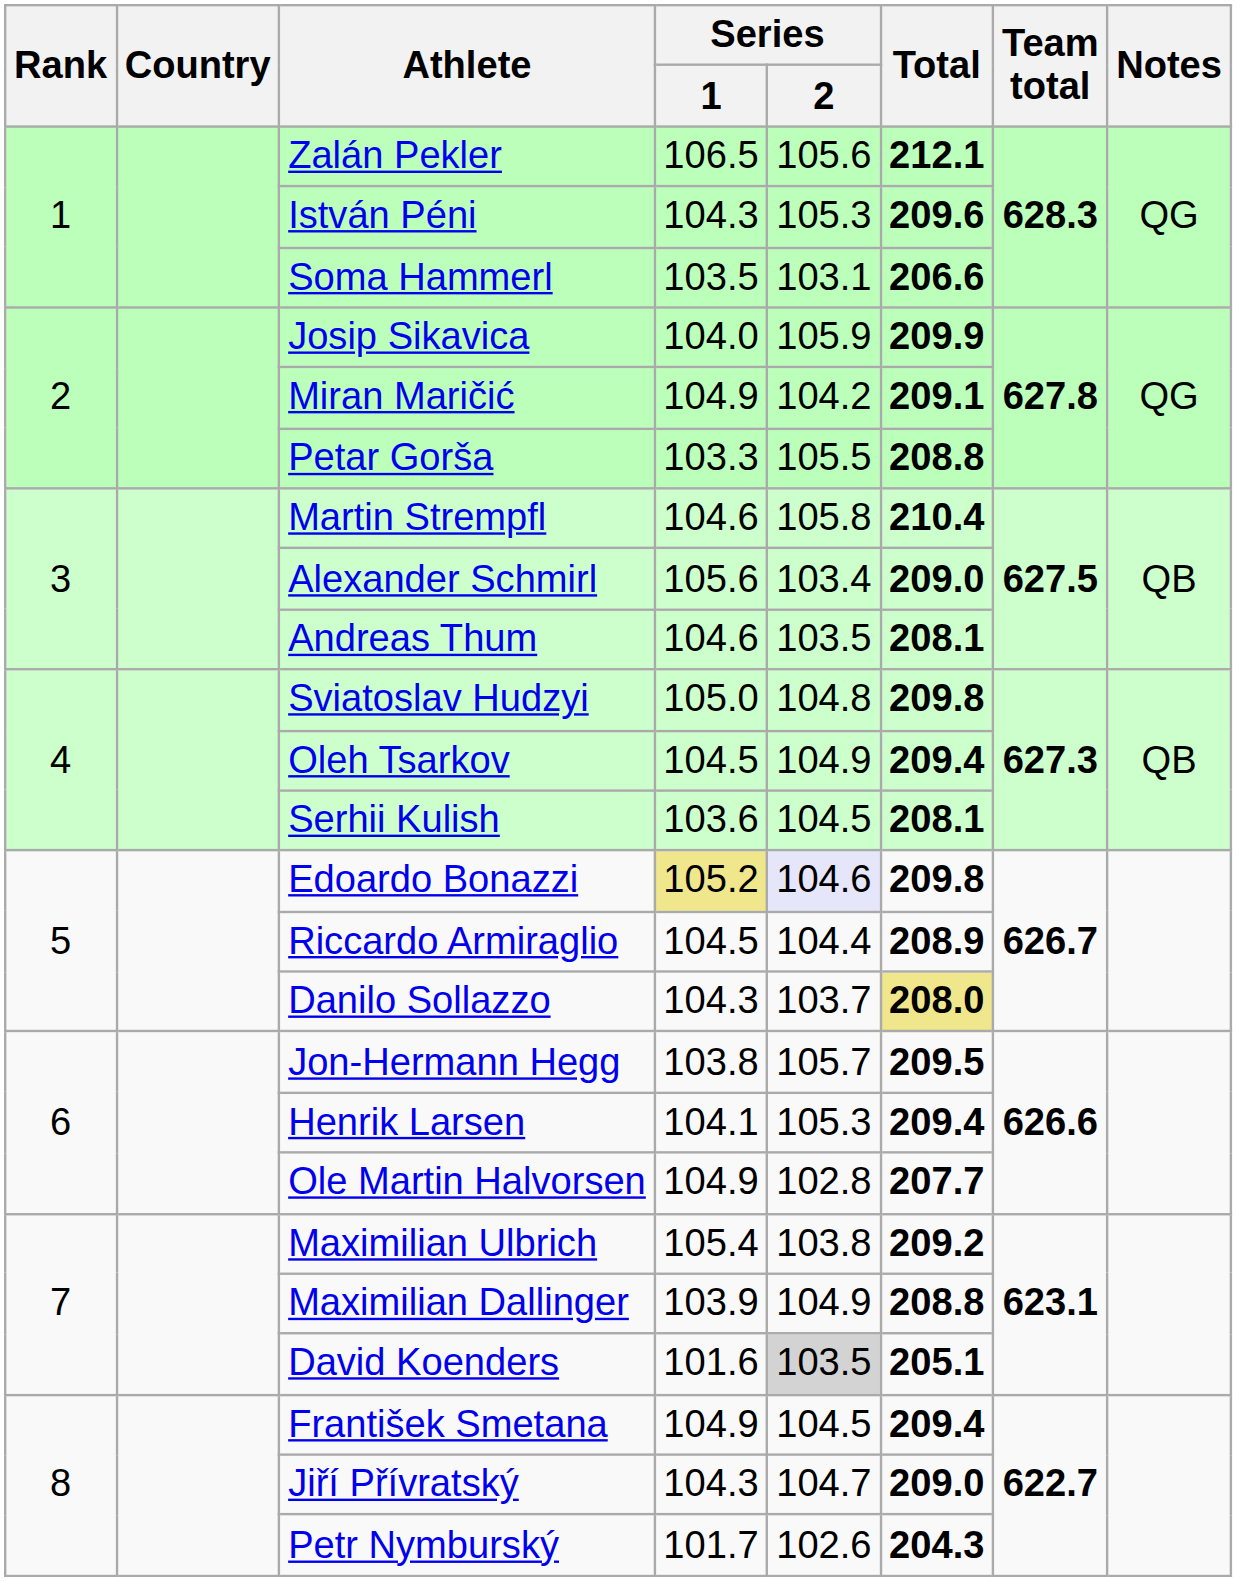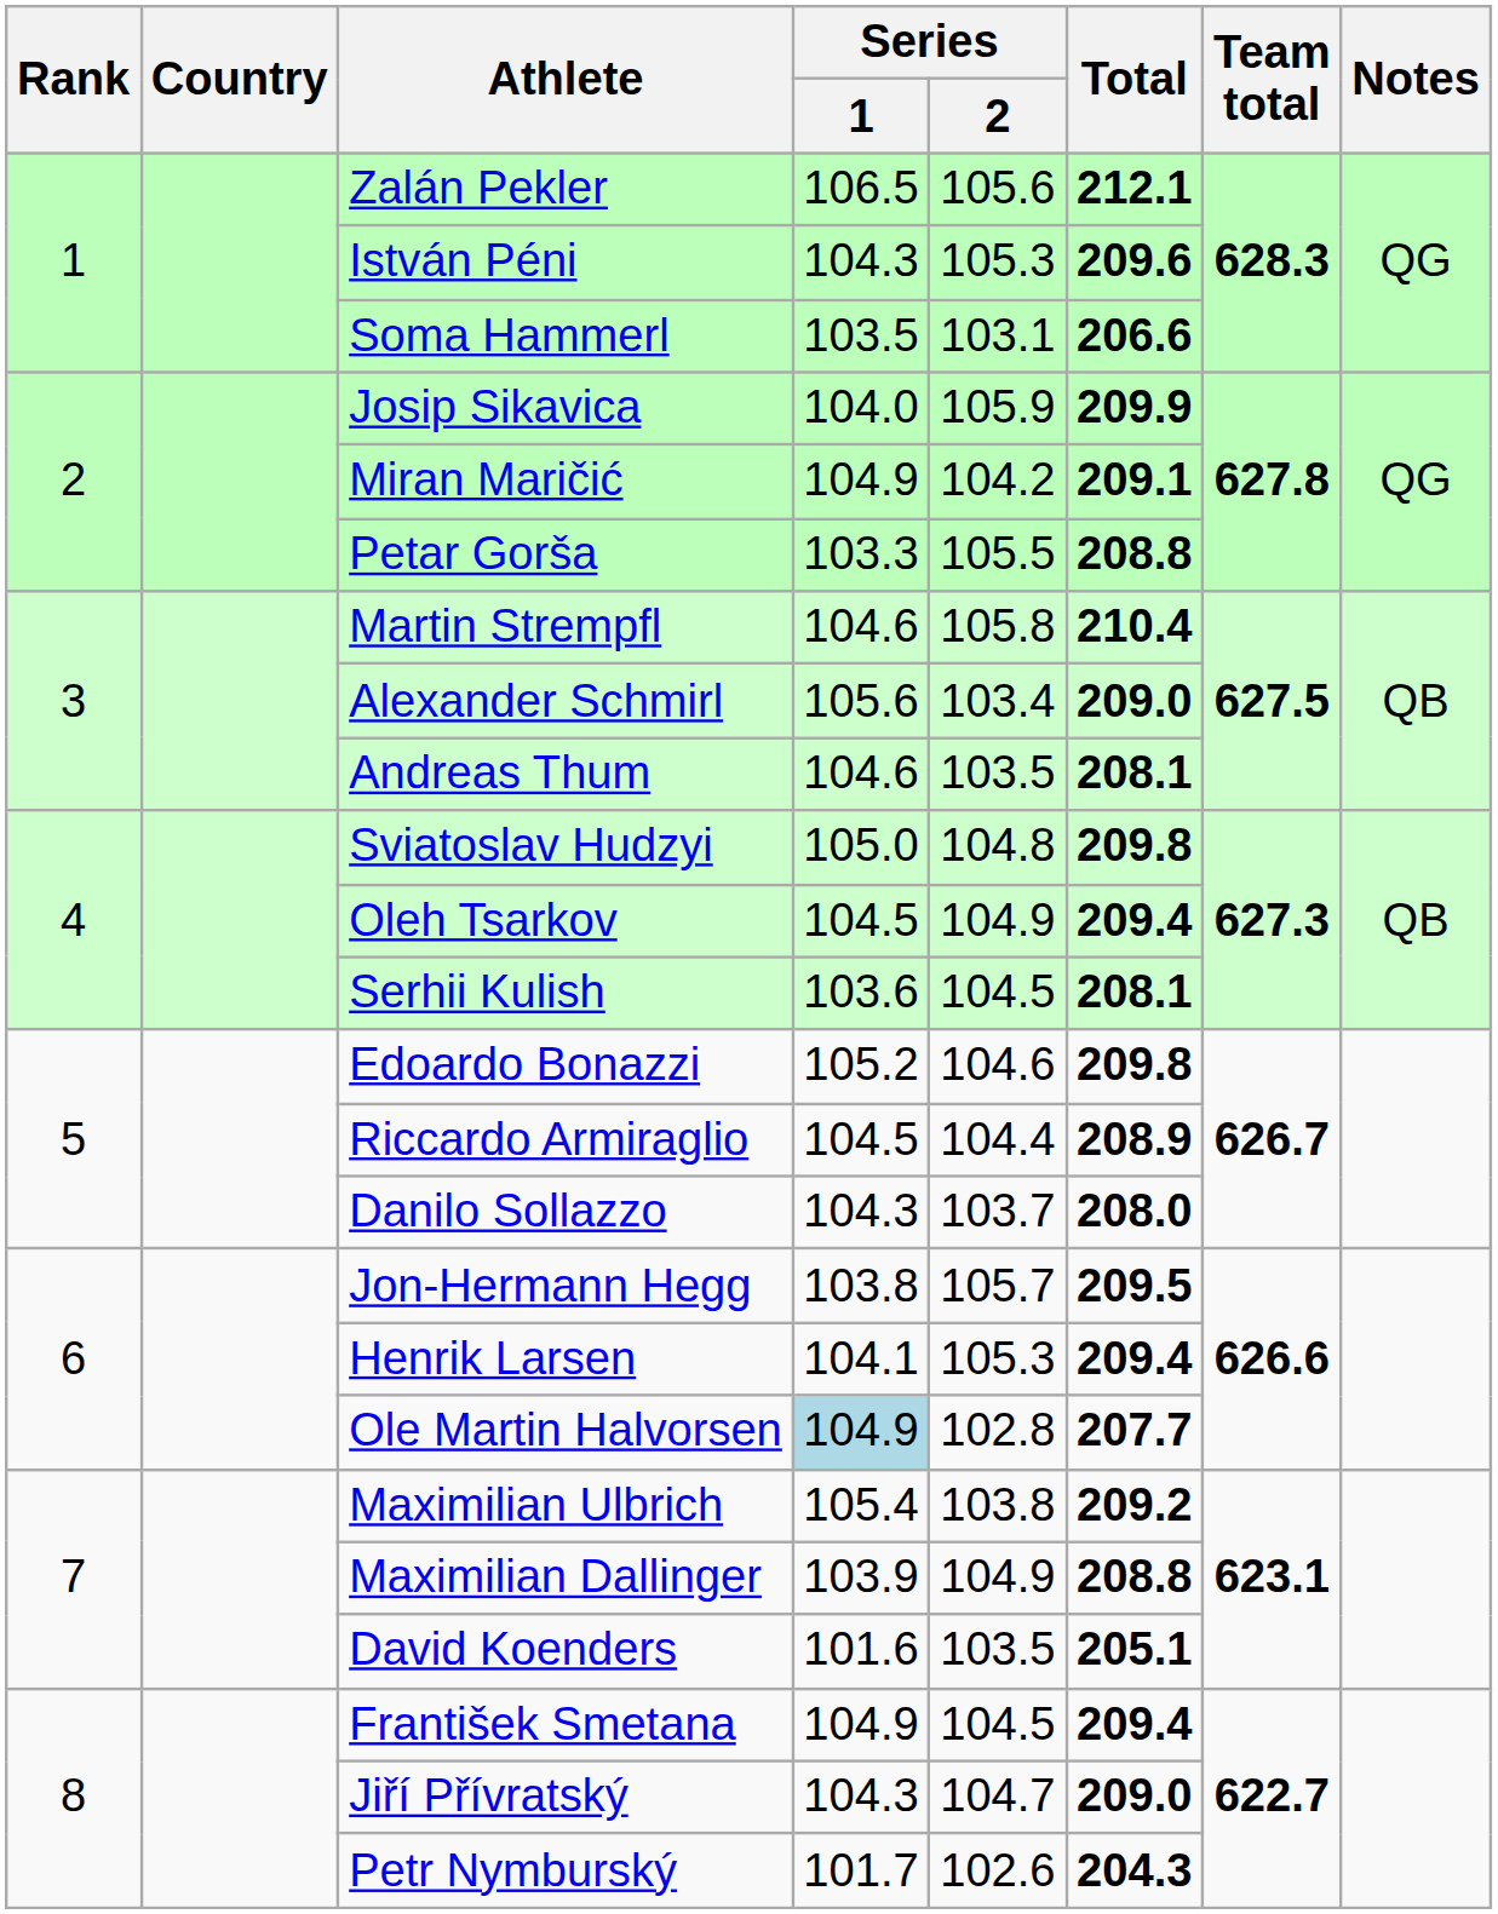Edoardo Bonazzi | Series / 1: khaki background -> no background
Edoardo Bonazzi | Series / 2: lavender background -> no background
Danilo Sollazzo | Total: khaki background -> no background
Ole Martin Halvorsen | Series / 1: no background -> lightblue background
David Koenders | Series / 2: lightgrey background -> no background
